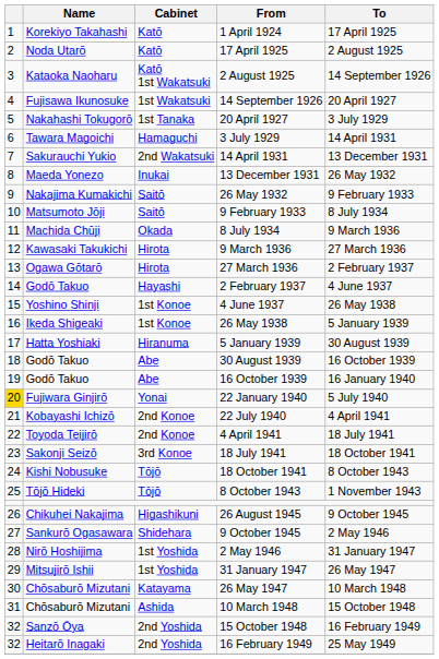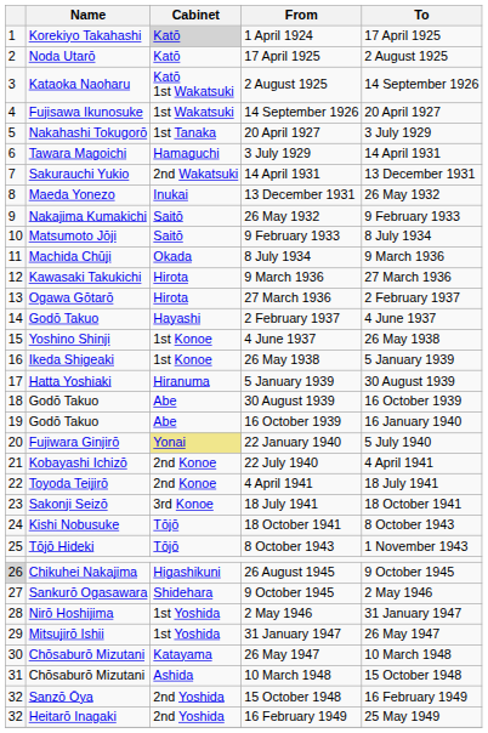1 April 1924 | Cabinet: no background -> lightgrey background
22 January 1940 | column 1: gold background -> no background
22 January 1940 | Cabinet: no background -> khaki background
26 August 1945 | column 1: no background -> lightgrey background
